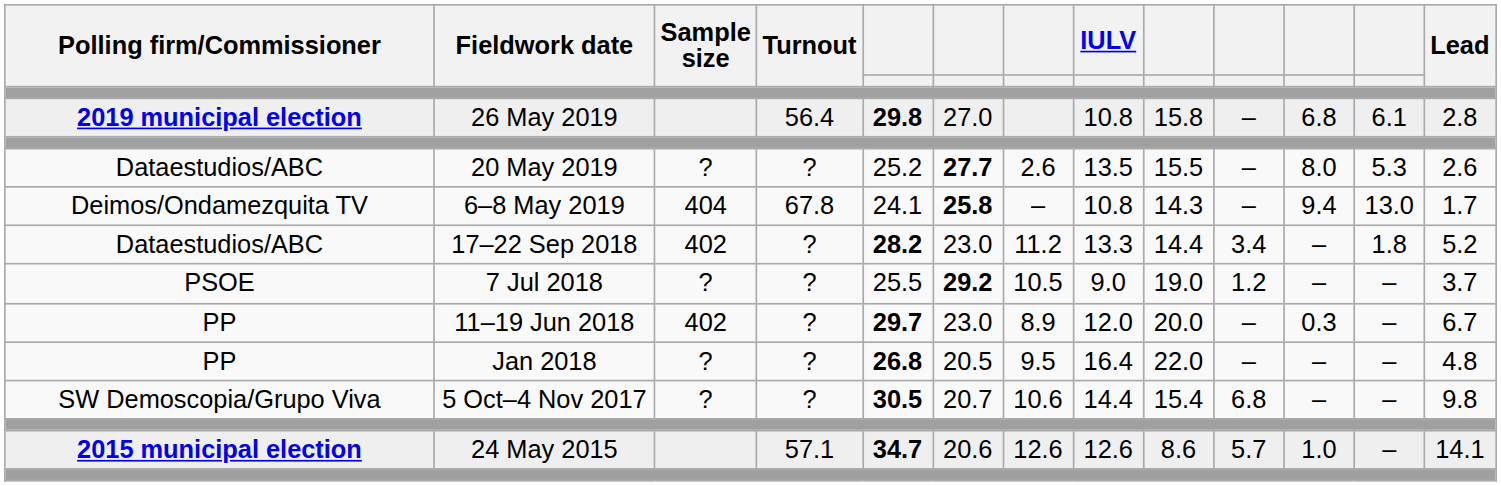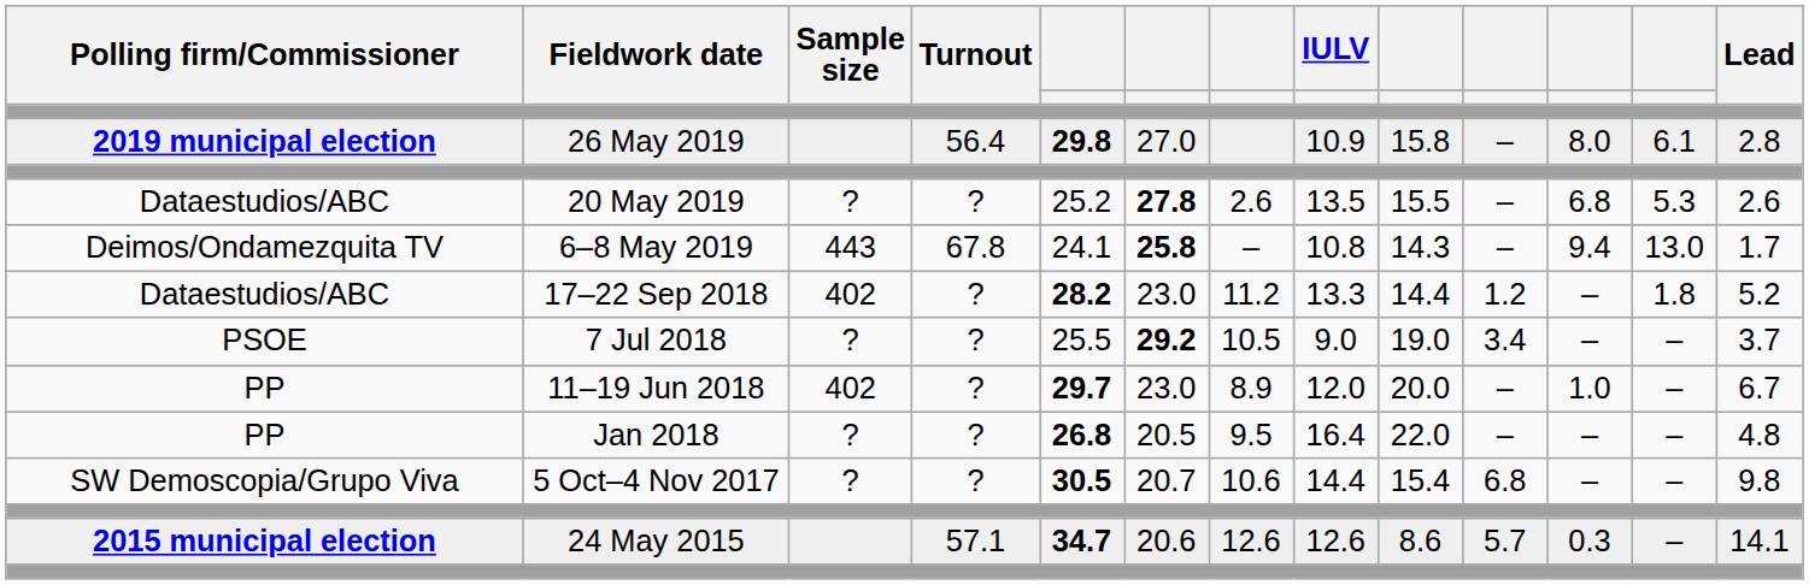26 May 2019 | IULV: 10.8 -> 10.9
26 May 2019 | column 11: 6.8 -> 8.0
20 May 2019 | column 6: 27.7 -> 27.8
20 May 2019 | column 11: 8.0 -> 6.8
6–8 May 2019 | Sample size: 404 -> 443
17–22 Sep 2018 | column 10: 3.4 -> 1.2
7 Jul 2018 | column 10: 1.2 -> 3.4
11–19 Jun 2018 | column 11: 0.3 -> 1.0
24 May 2015 | column 11: 1.0 -> 0.3
